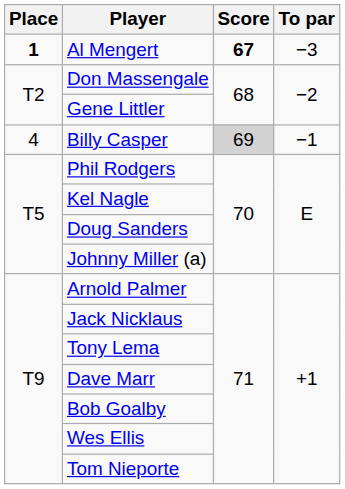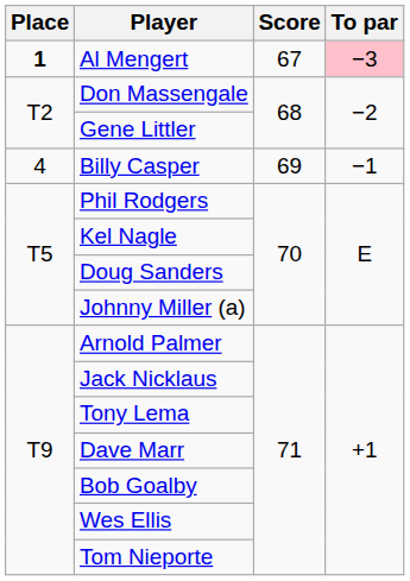Al Mengert | Score: bold -> normal
Al Mengert | To par: no background -> pink background
Billy Casper | Score: lightgrey background -> no background
